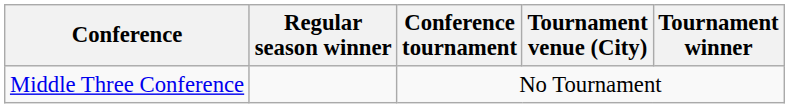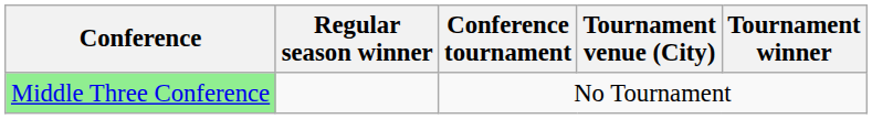Middle Three Conference | Conference: no background -> lightgreen background
